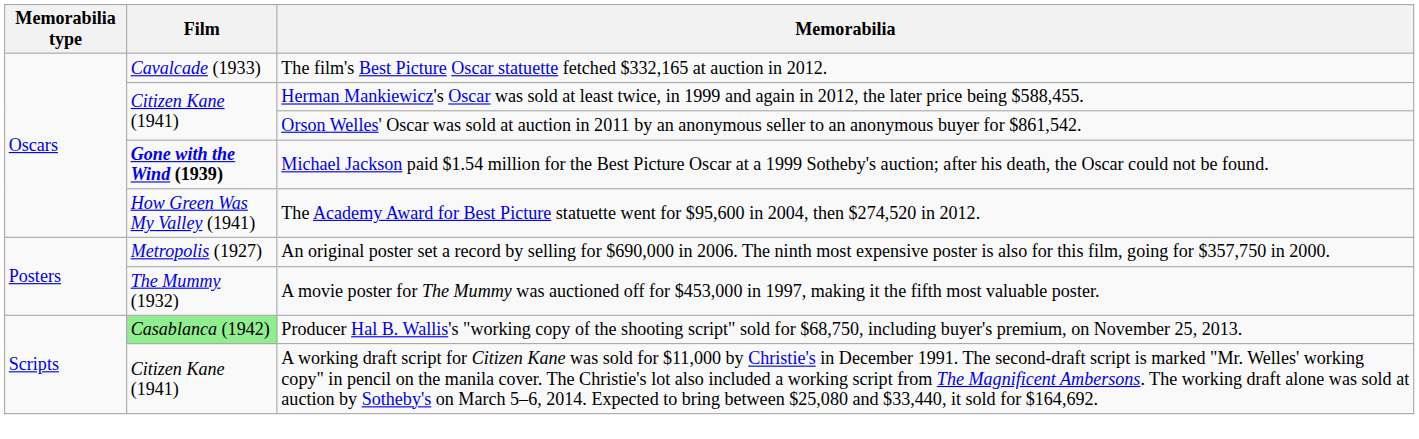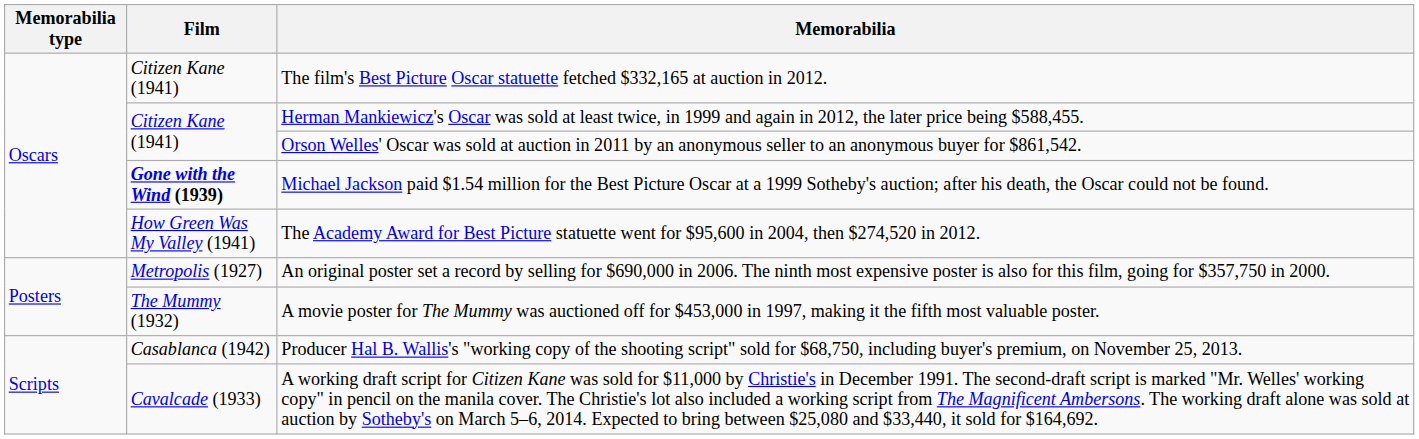row 2 | Film: Cavalcade (1933) -> Citizen Kane (1941)
row 9 | Film: lightgreen background -> no background
row 10 | Film: Citizen Kane (1941) -> Cavalcade (1933)
